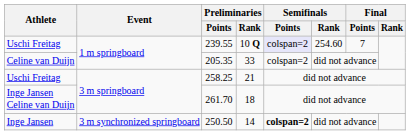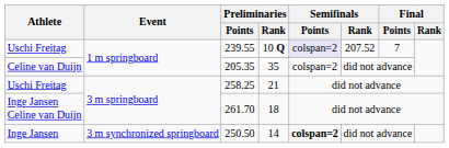239.55 | Semifinals / Rank: 254.60 -> 207.52
205.35 | Preliminaries / Rank: 33 -> 35
